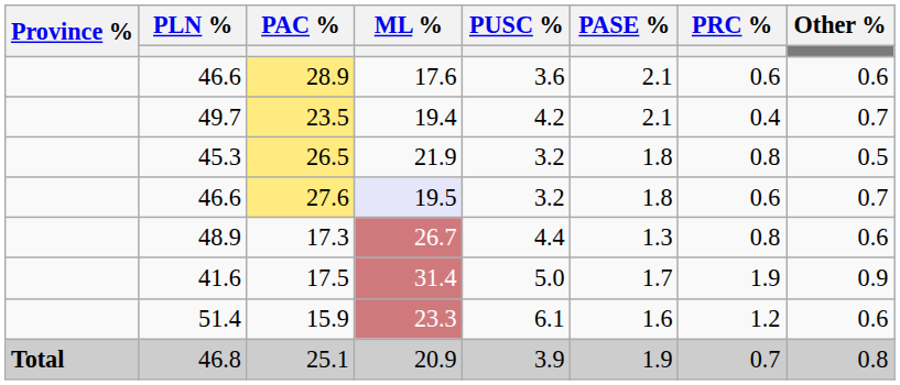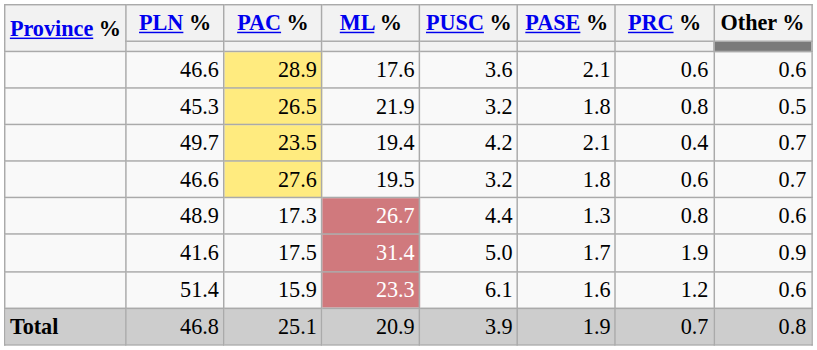rows swapped: 26.5 <-> 23.5
27.6 | ML %: lavender background -> no background
